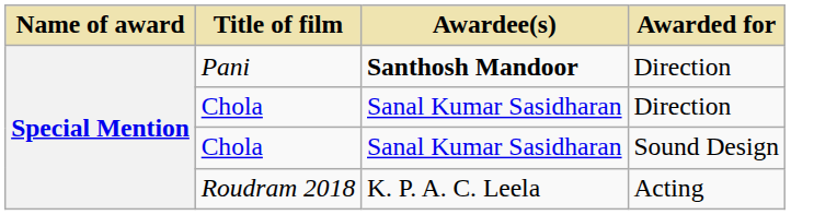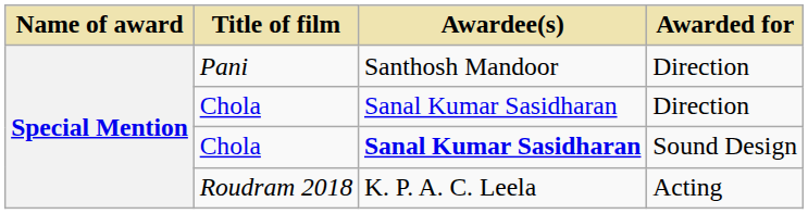Pani | Awardee(s): bold -> normal
Chola / Sound Design | Awardee(s): normal -> bold
